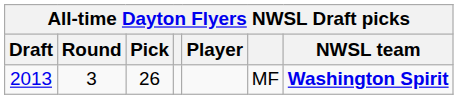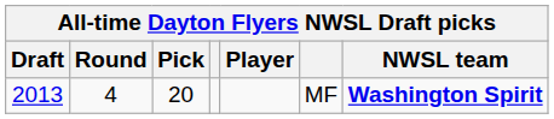2013 | Round: 3 -> 4
2013 | Pick: 26 -> 20
